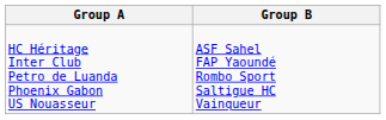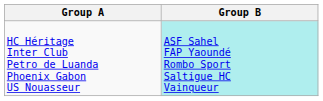row 2 | Group B: no background -> paleturquoise background
